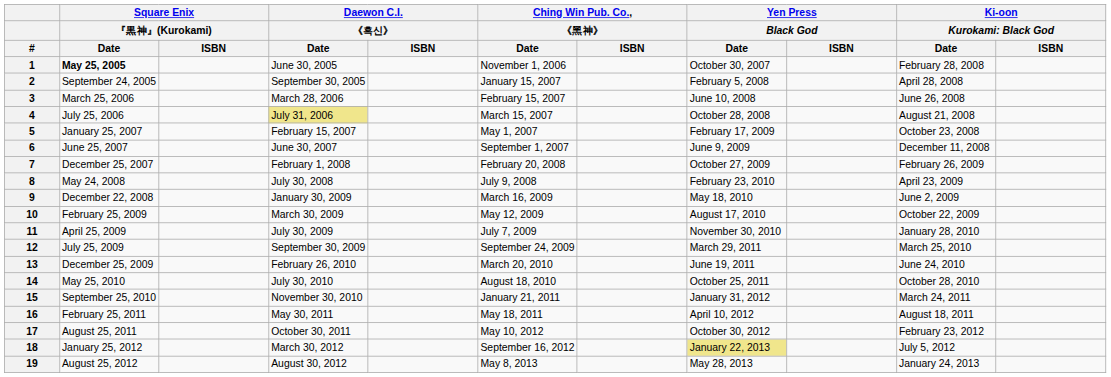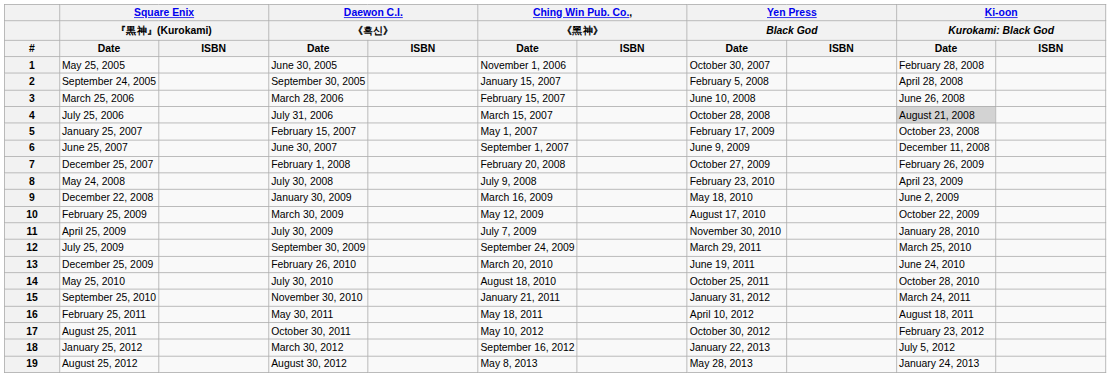1 | Square Enix / 『黒神』(Kurokami) / Date: bold -> normal
4 | Daewon C.I. / 《흑신》 / Date: khaki background -> no background
4 | column 10: no background -> lightgrey background
18 | Yen Press / Black God / Date: khaki background -> no background
